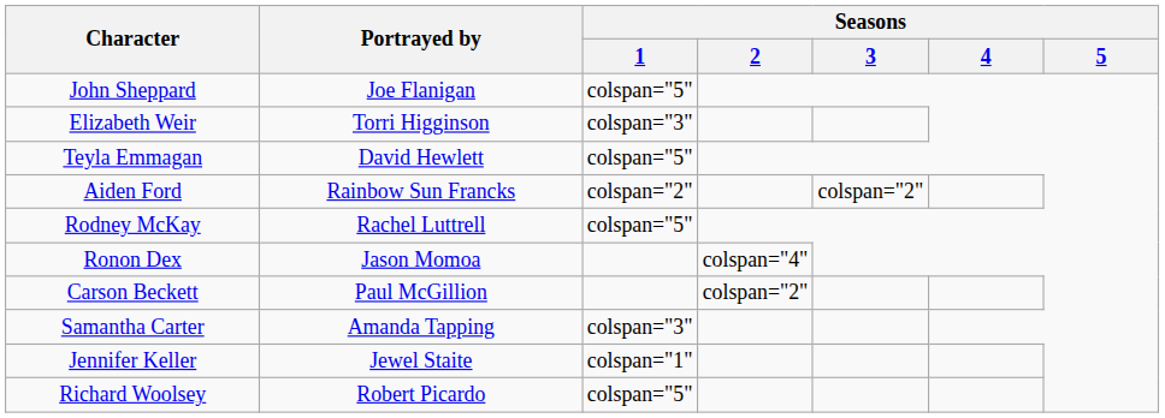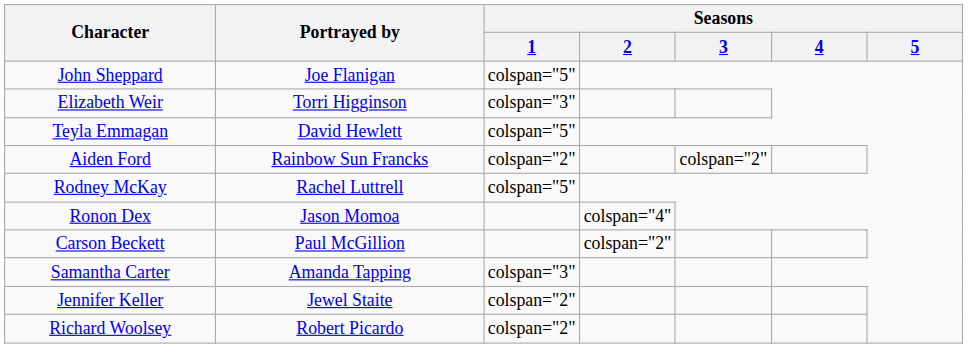Jennifer Keller | Seasons / 1: colspan="1" -> colspan="2"
Richard Woolsey | Seasons / 1: colspan="5" -> colspan="2"
